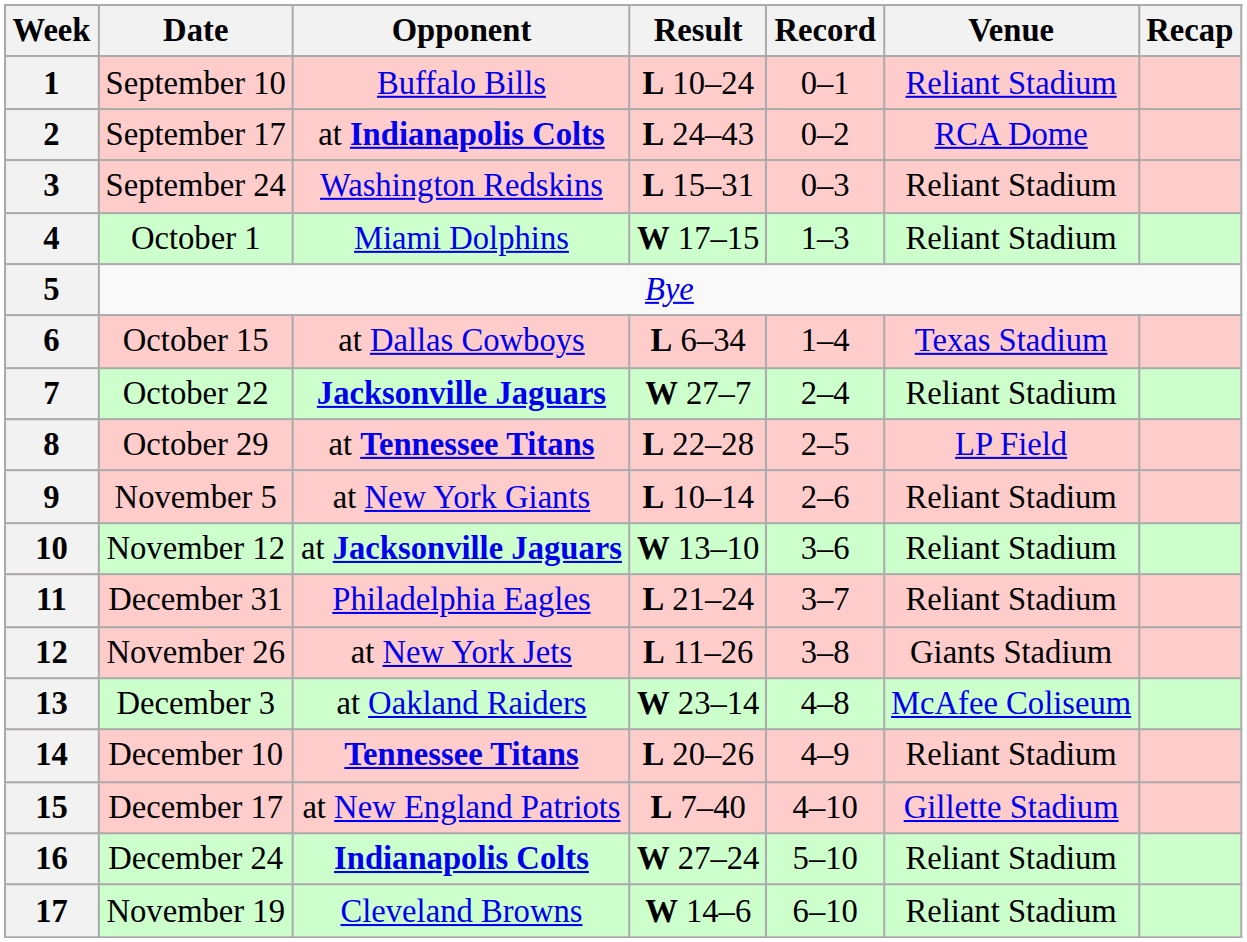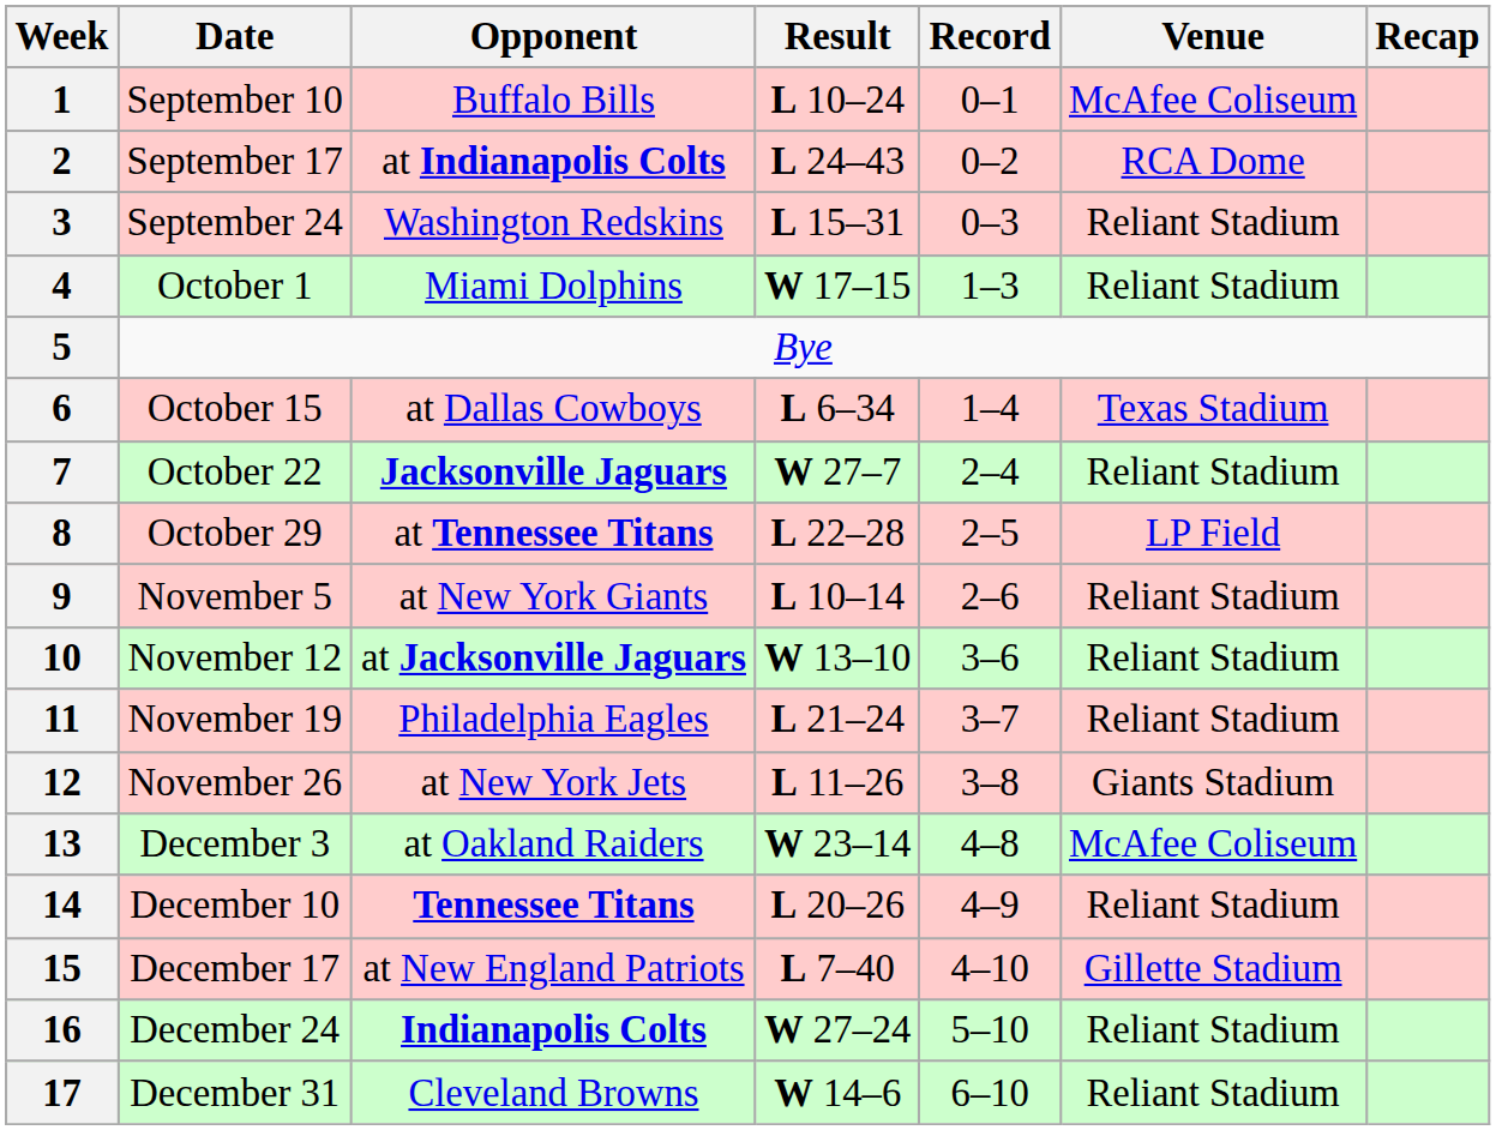1 | Venue: Reliant Stadium -> McAfee Coliseum
11 | Date: December 31 -> November 19
17 | Date: November 19 -> December 31
